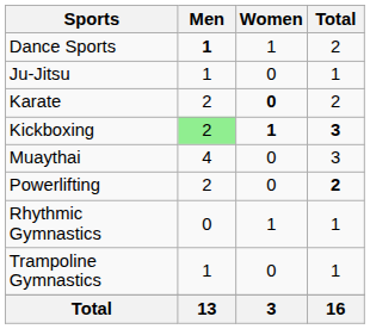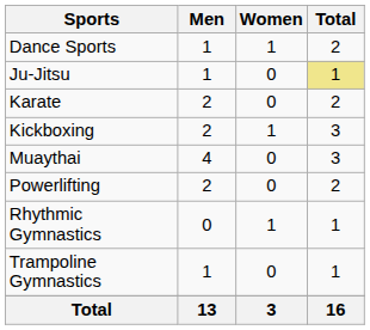Dance Sports | Men: bold -> normal
Ju-Jitsu | Total: no background -> khaki background
Karate | Women: bold -> normal
Kickboxing | Men: lightgreen background -> no background
Kickboxing | Women: bold -> normal
Kickboxing | Total: bold -> normal
Powerlifting | Total: bold -> normal
